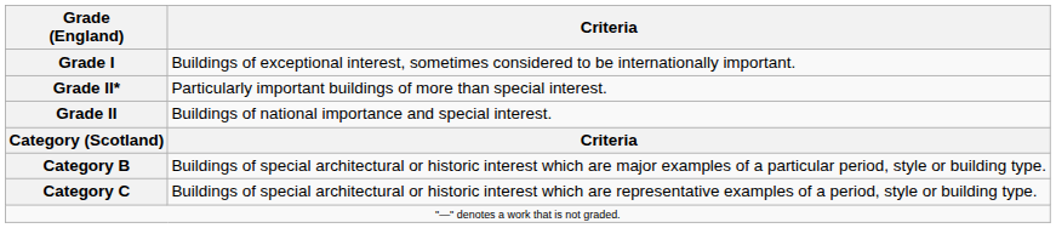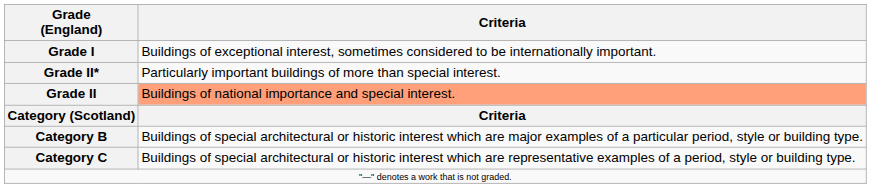Grade II | Criteria: no background -> lightsalmon background
